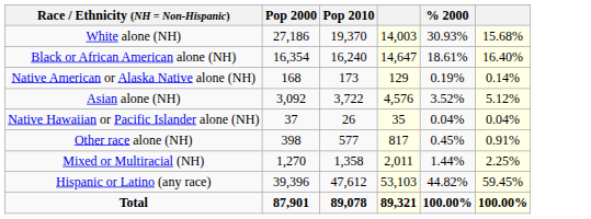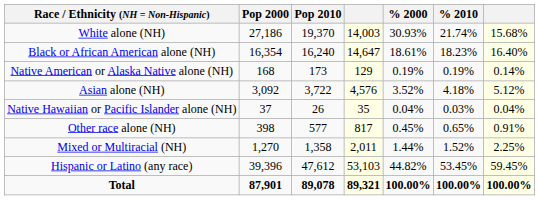+ column: % 2010 | 21.74% | 18.23% | 0.19% | 4.18% | 0.03% | 0.65% | 1.52% | 53.45% | 100.00%
